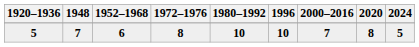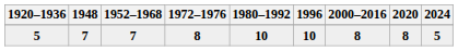row 2 | 1952–1968: 6 -> 7
row 2 | 2000–2016: 7 -> 8
